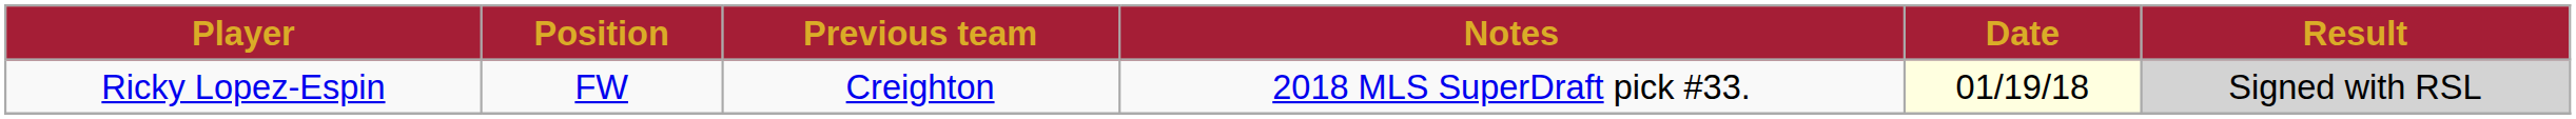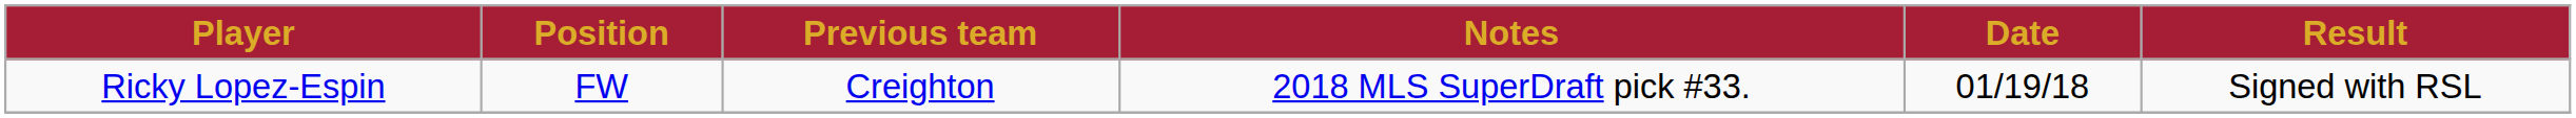Ricky Lopez-Espin | Date: lightyellow background -> no background
Ricky Lopez-Espin | Result: lightgrey background -> no background
